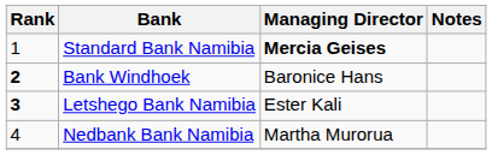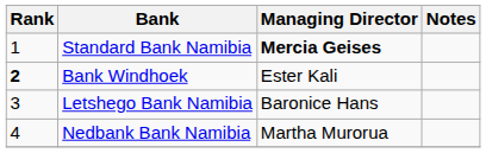Bank Windhoek | Managing Director: Baronice Hans -> Ester Kali
Letshego Bank Namibia | Rank: bold -> normal
Letshego Bank Namibia | Managing Director: Ester Kali -> Baronice Hans
